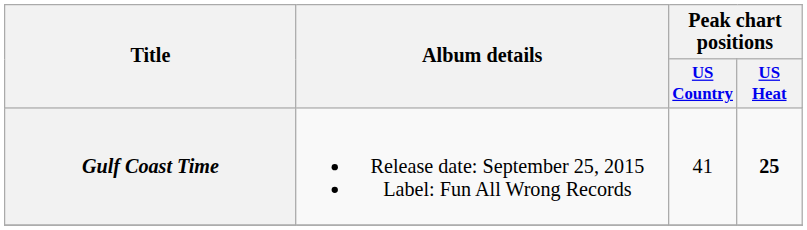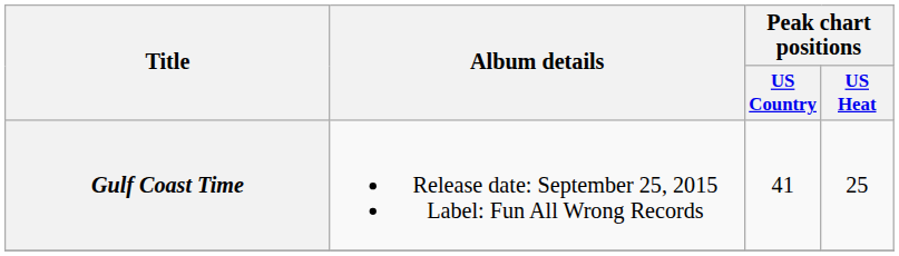row 3 | Peak chart positions / US Heat: bold -> normal
